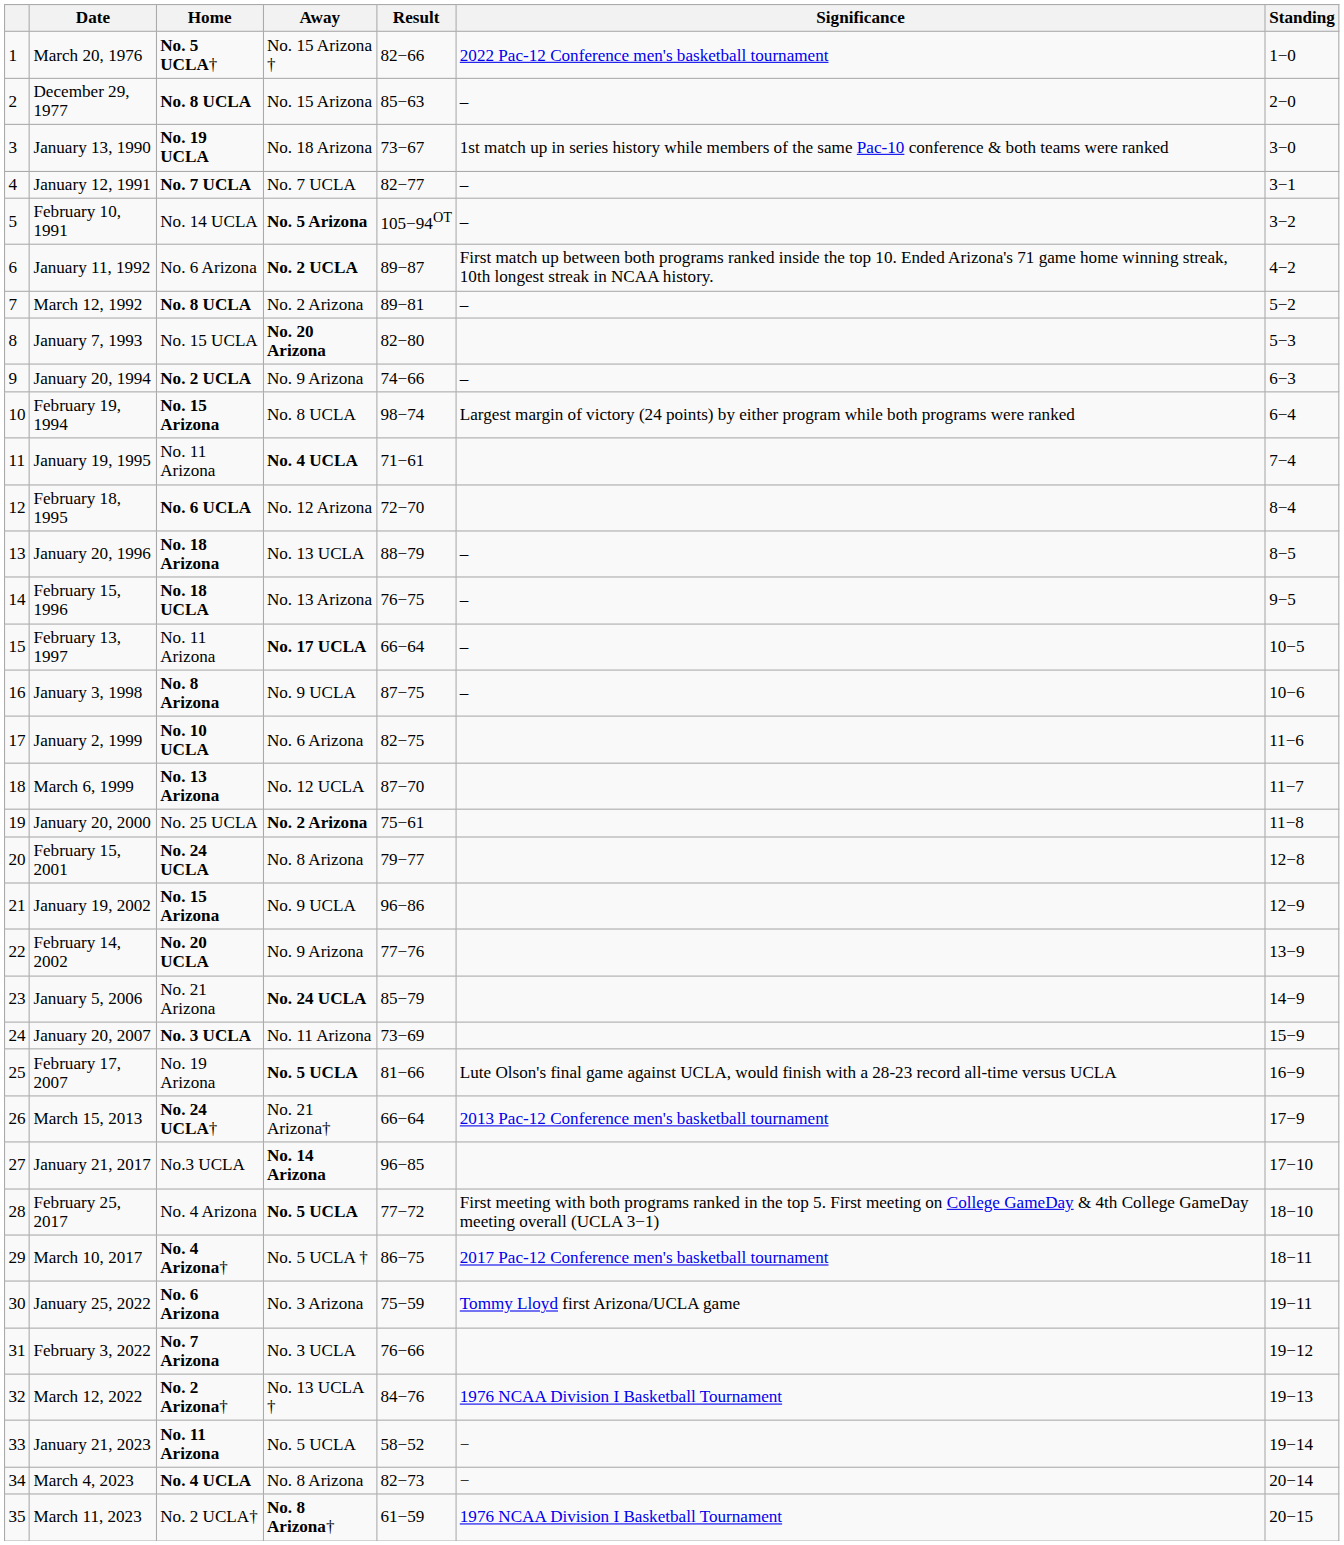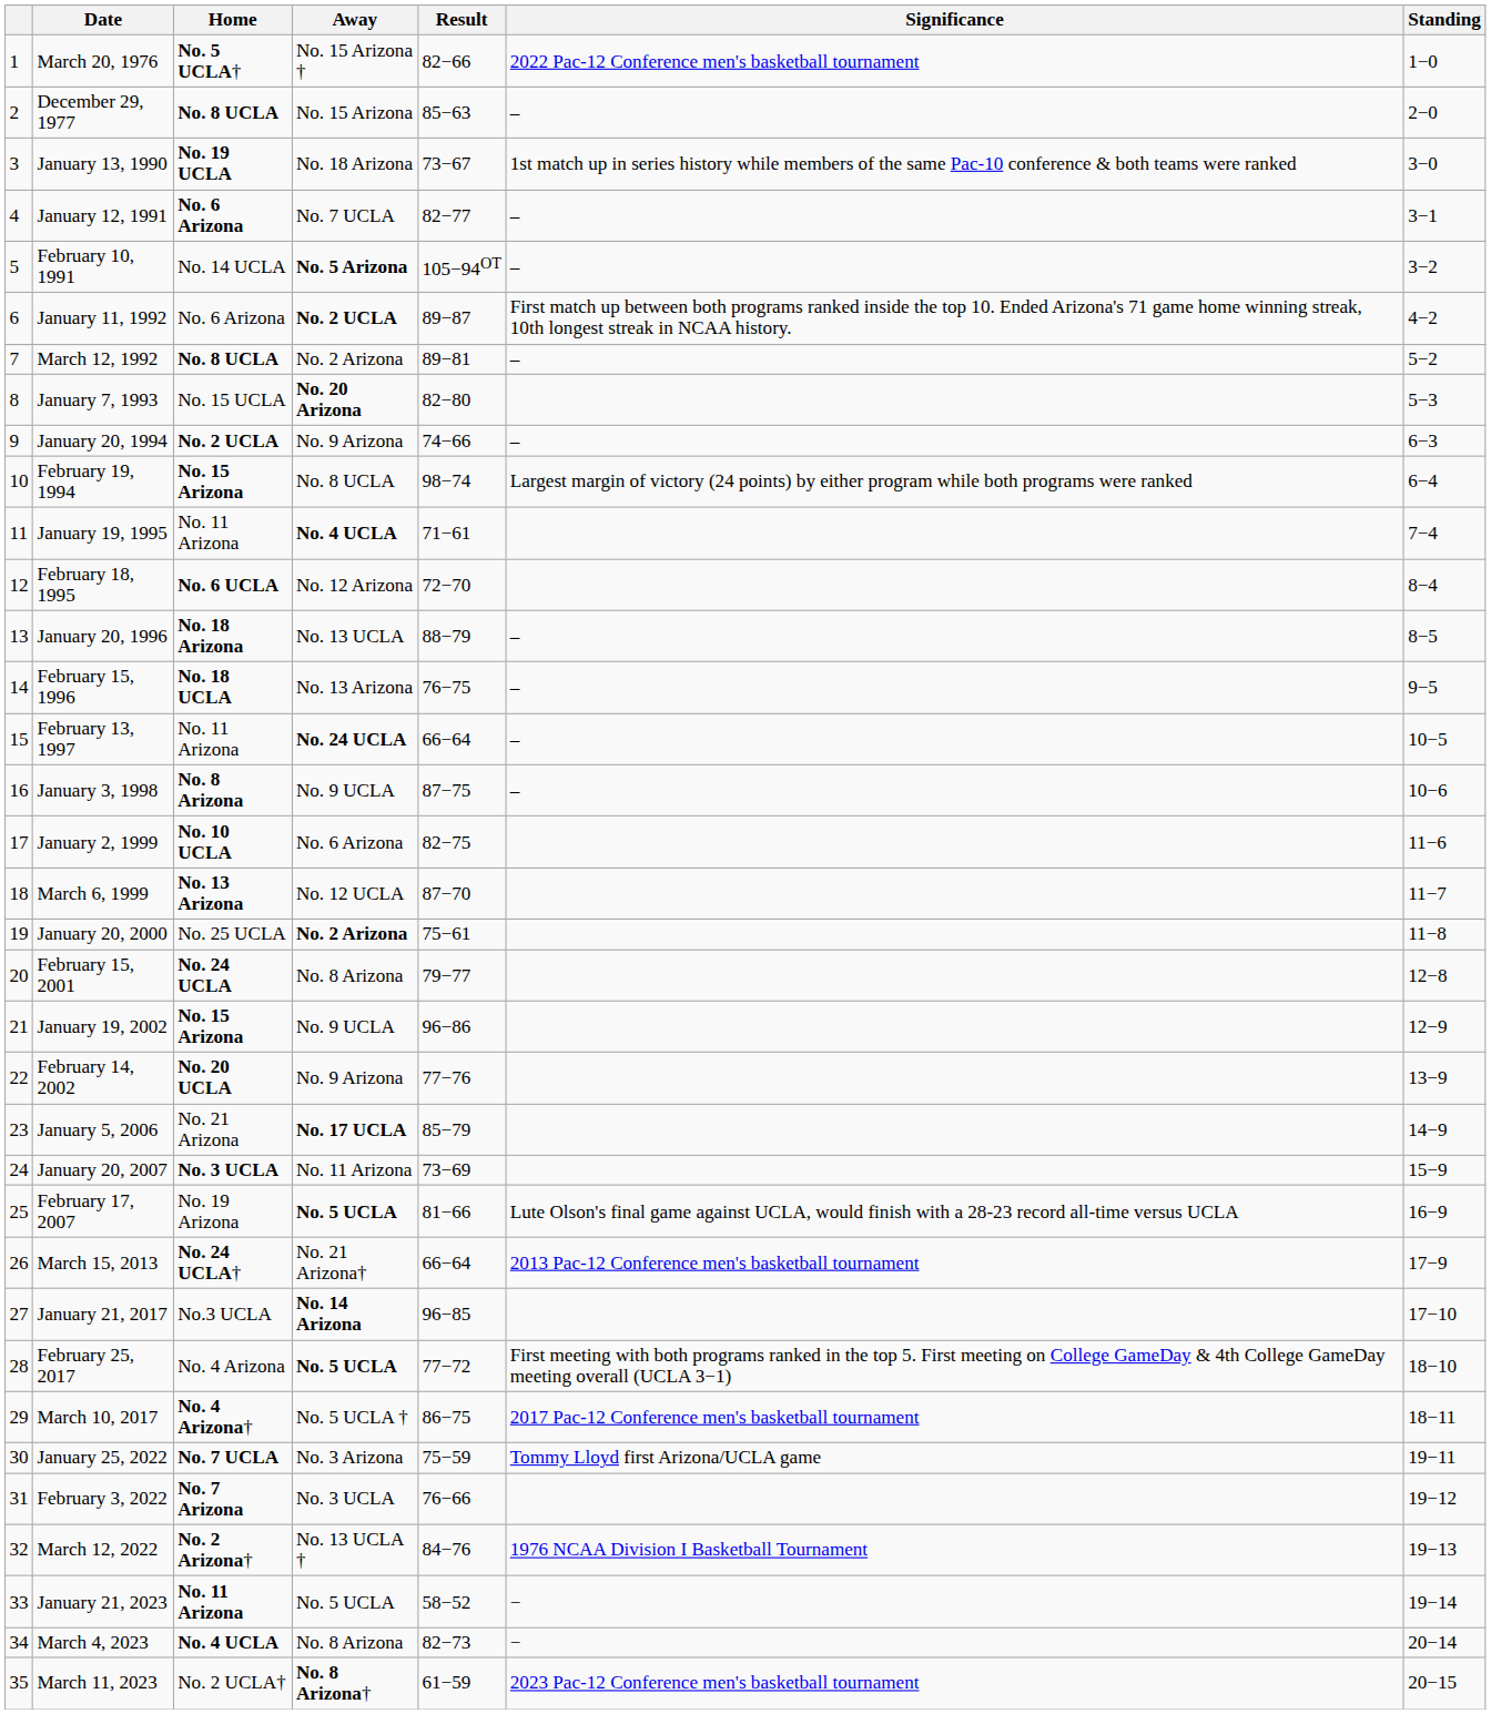January 12, 1991 | Home: No. 7 UCLA -> No. 6 Arizona
February 13, 1997 | Away: No. 17 UCLA -> No. 24 UCLA
January 5, 2006 | Away: No. 24 UCLA -> No. 17 UCLA
January 25, 2022 | Home: No. 6 Arizona -> No. 7 UCLA
March 11, 2023 | Significance: 1976 NCAA Division I Basketball Tournament -> 2023 Pac-12 Conference men's basketball tournament
